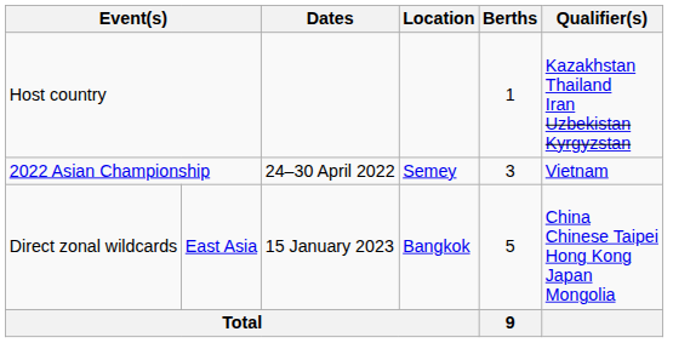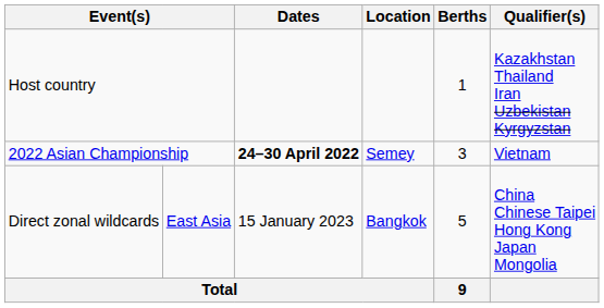2022 Asian Championship | Dates: normal -> bold
